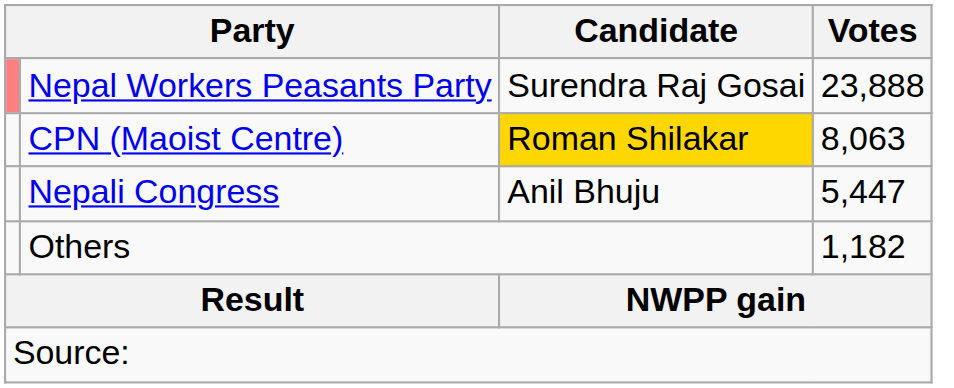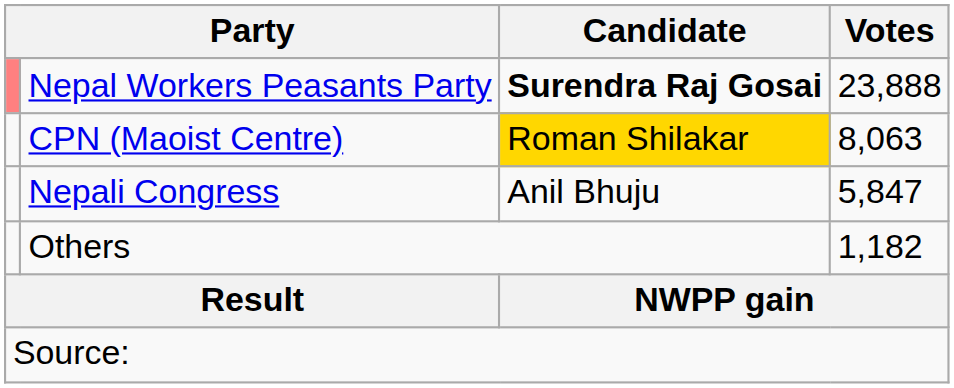Nepal Workers Peasants Party | Candidate: normal -> bold
Nepali Congress | Votes: 5,447 -> 5,847
